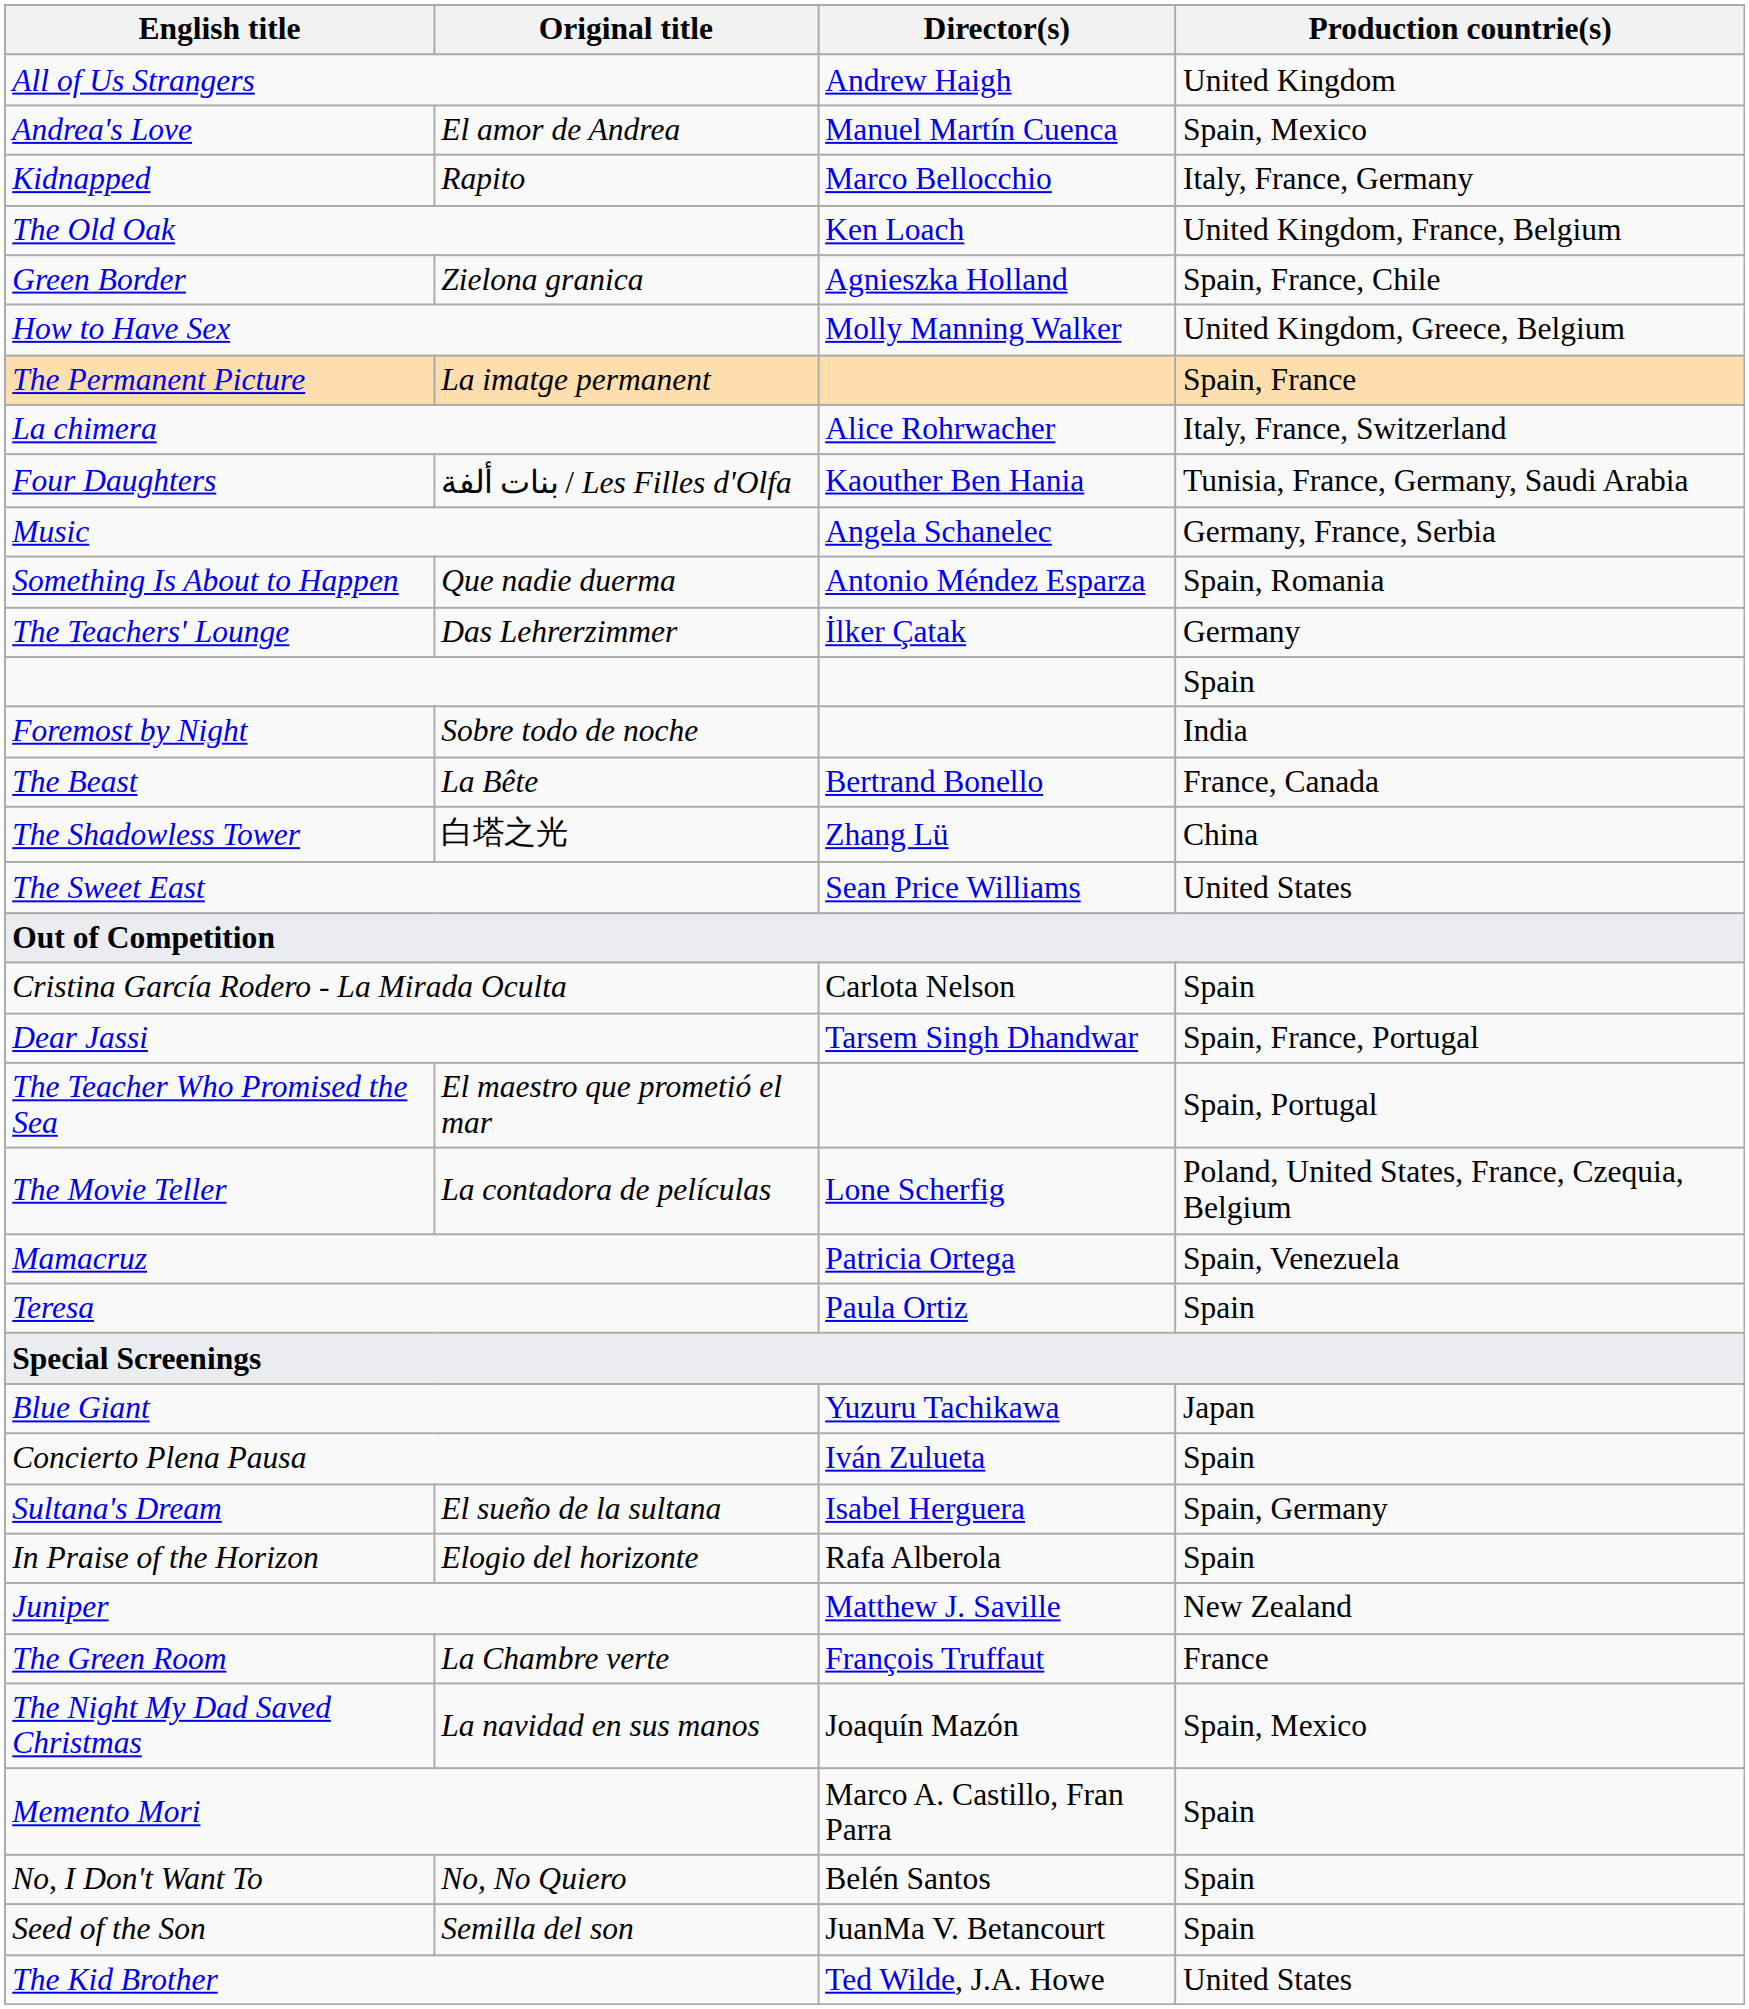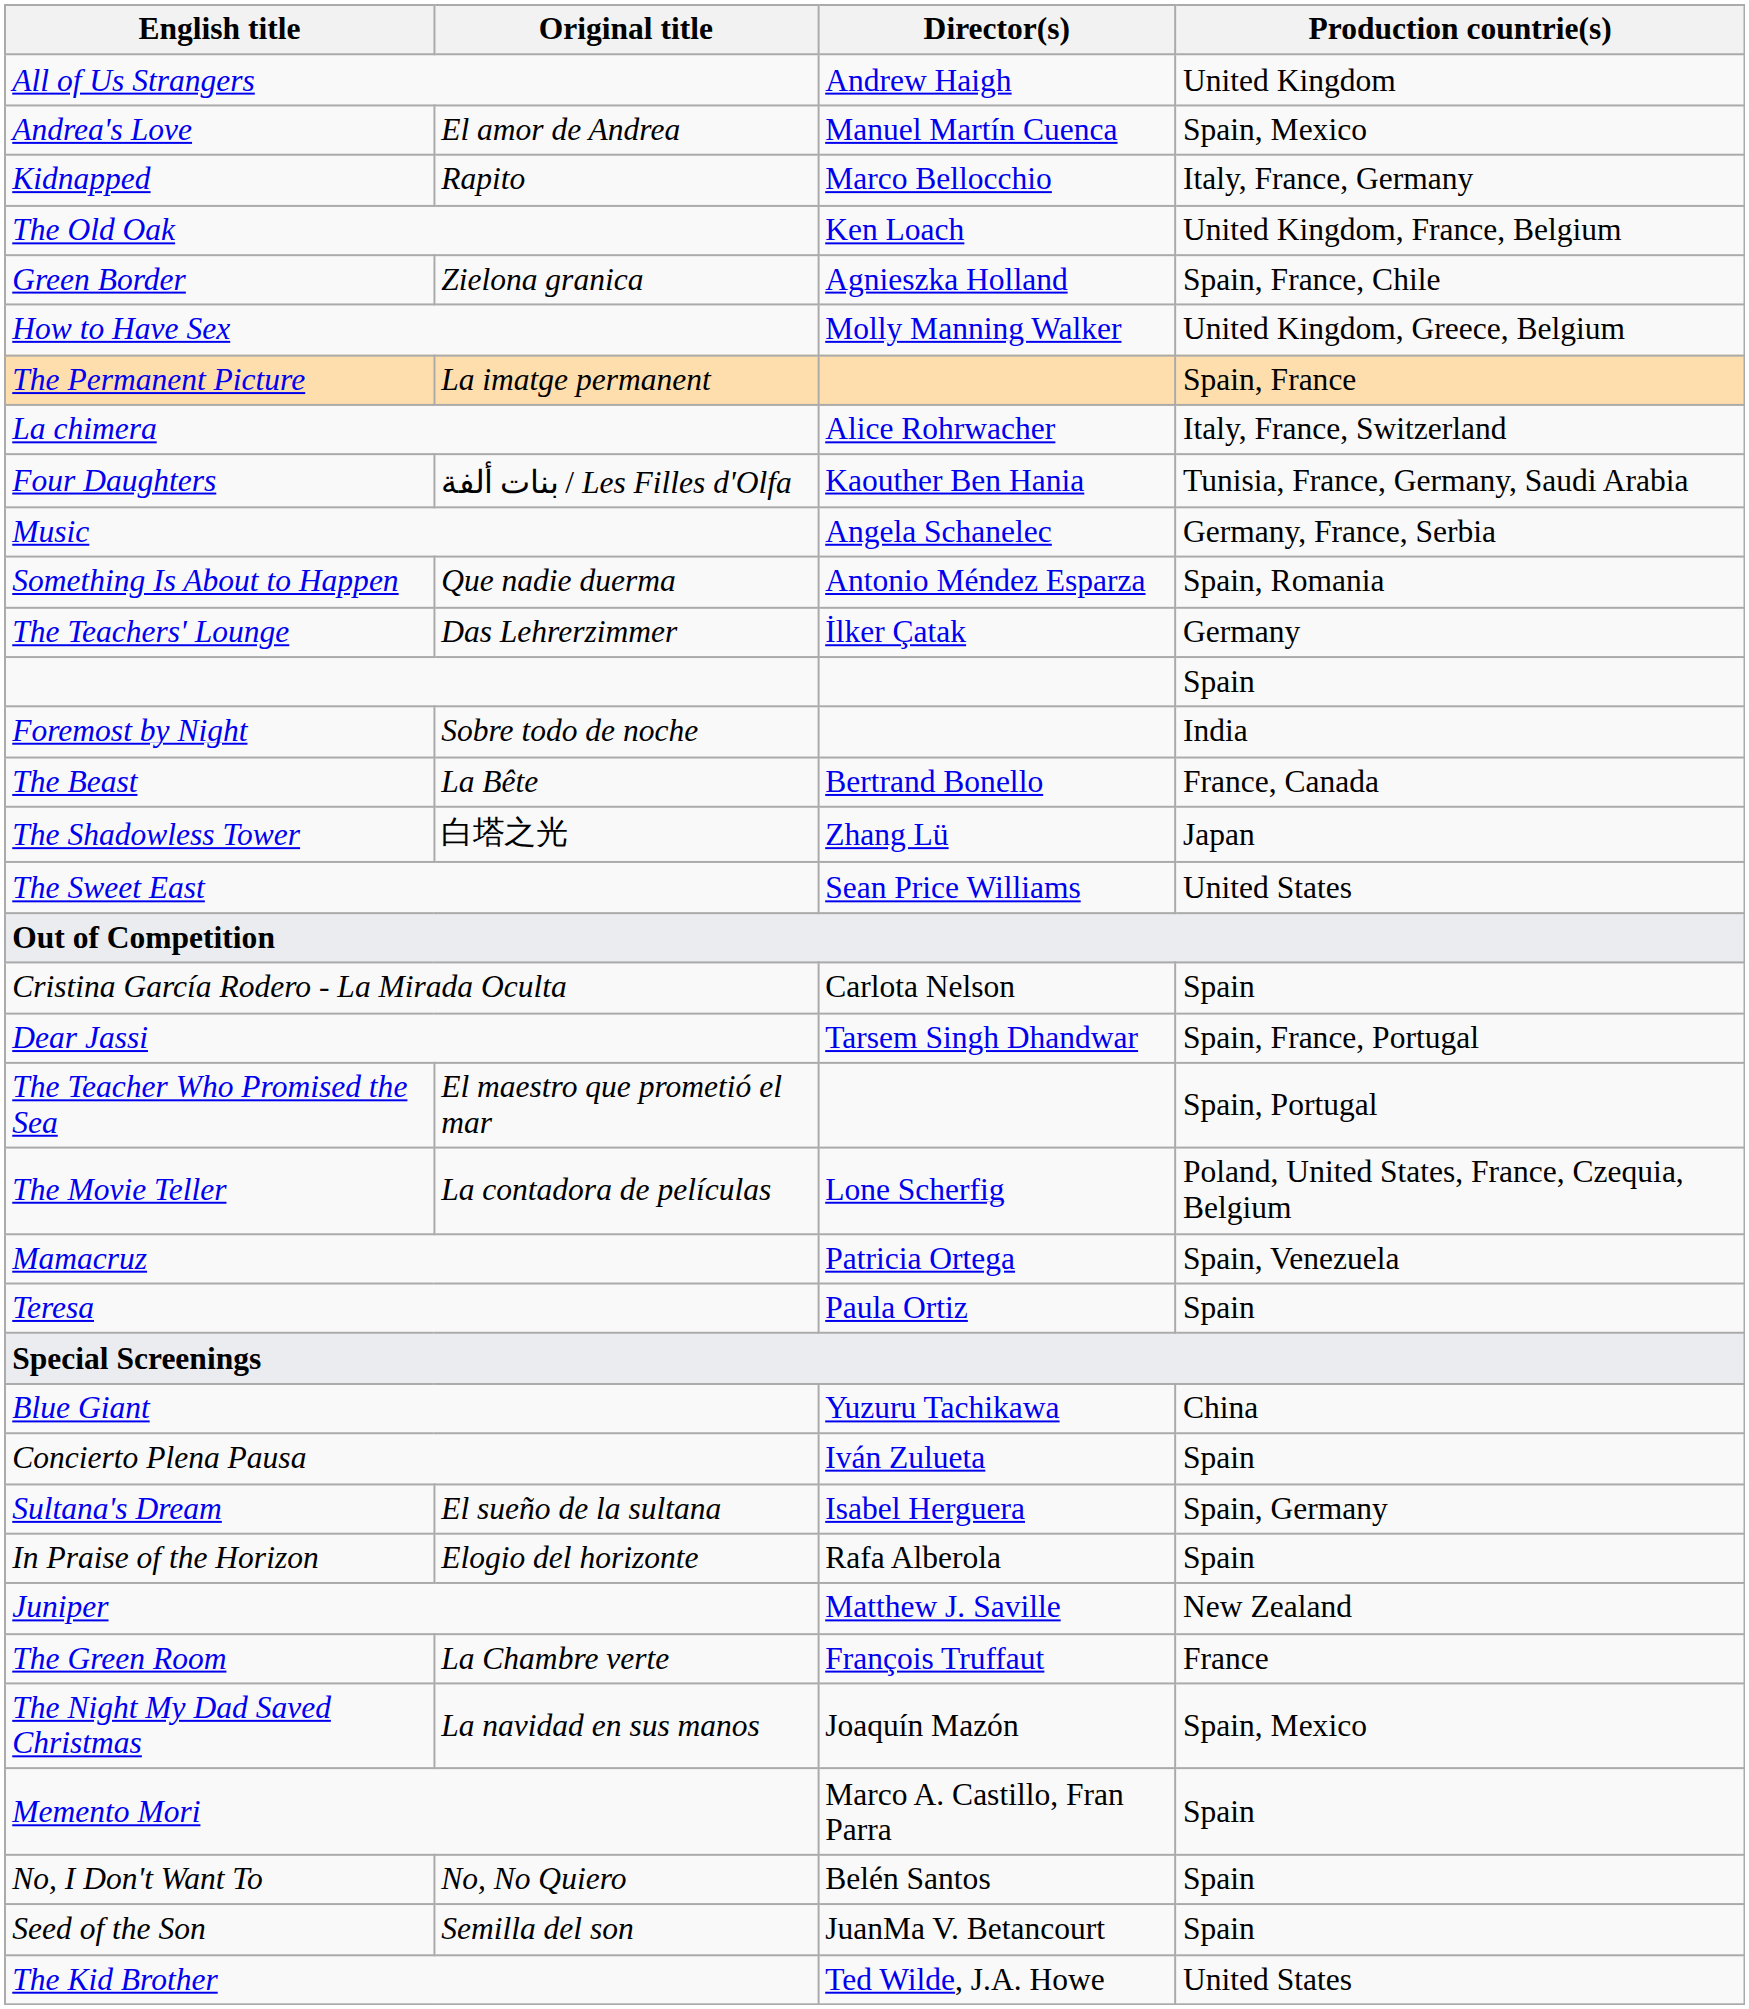The Shadowless Tower | Production countrie(s): China -> Japan
Blue Giant | Production countrie(s): Japan -> China
